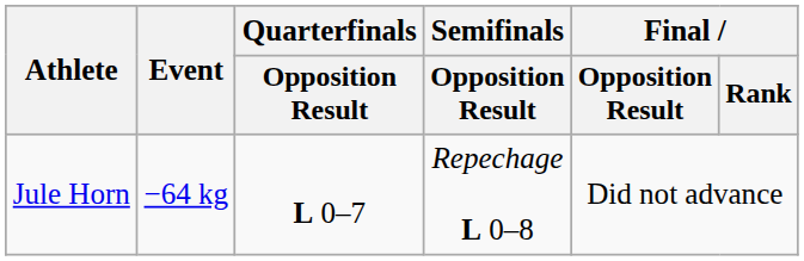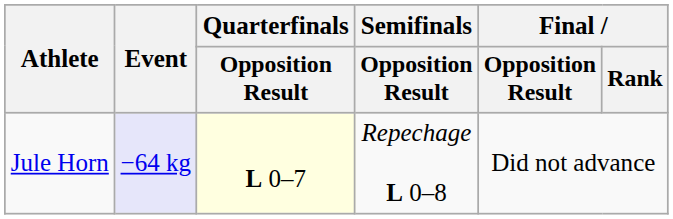Jule Horn | Event: no background -> lavender background
Jule Horn | Quarterfinals / Opposition Result: no background -> lightyellow background
